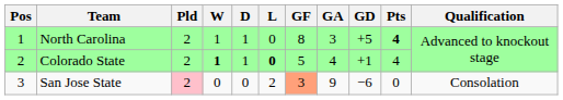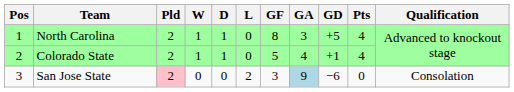North Carolina | Pts: bold -> normal
Colorado State | W: bold -> normal
Colorado State | L: bold -> normal
San Jose State | GF: lightsalmon background -> no background
San Jose State | GA: no background -> lightblue background
